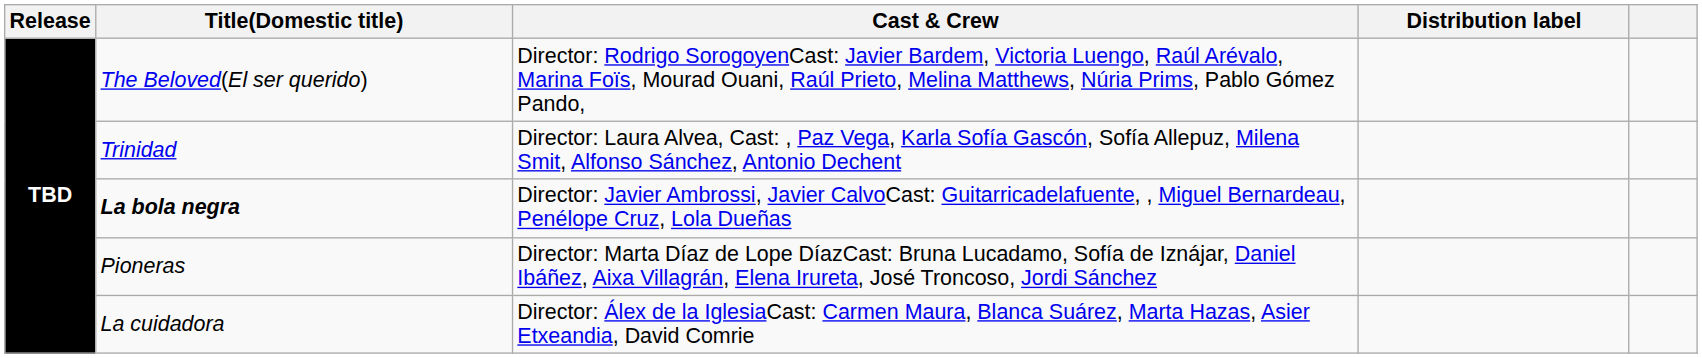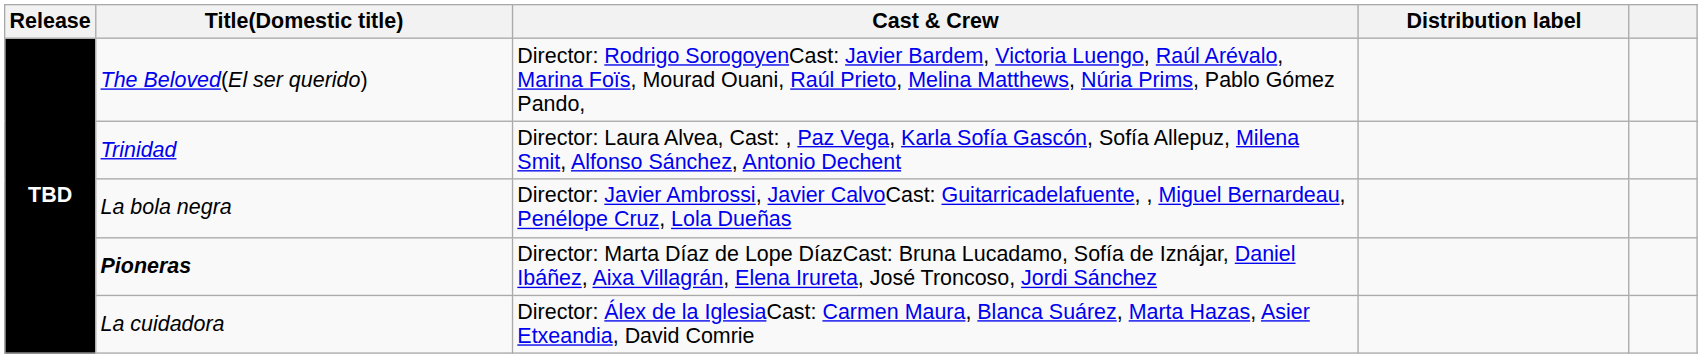La bola negra | Title(Domestic title): bold -> normal
Pioneras | Title(Domestic title): normal -> bold
